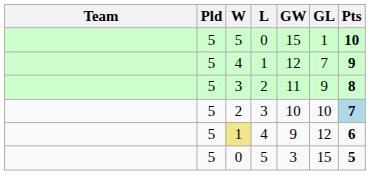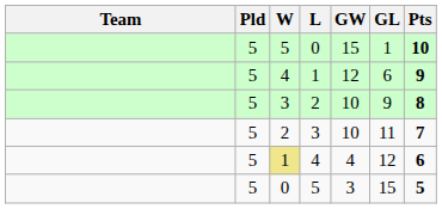row 3 | GL: 7 -> 6
row 4 | GW: 11 -> 10
row 5 | GL: 10 -> 11
row 5 | Pts: lightblue background -> no background
row 6 | GW: 9 -> 4
